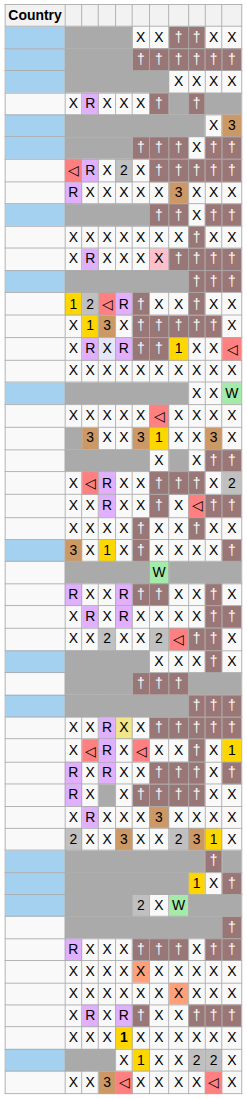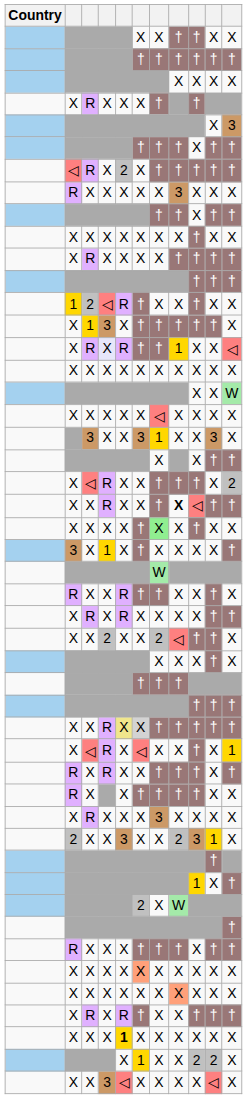row 12 | column 7: pink background -> no background
row 23 | column 8: normal -> bold
row 24 | column 7: no background -> lightgreen background
row 33 | column 6: no background -> lightgrey background
